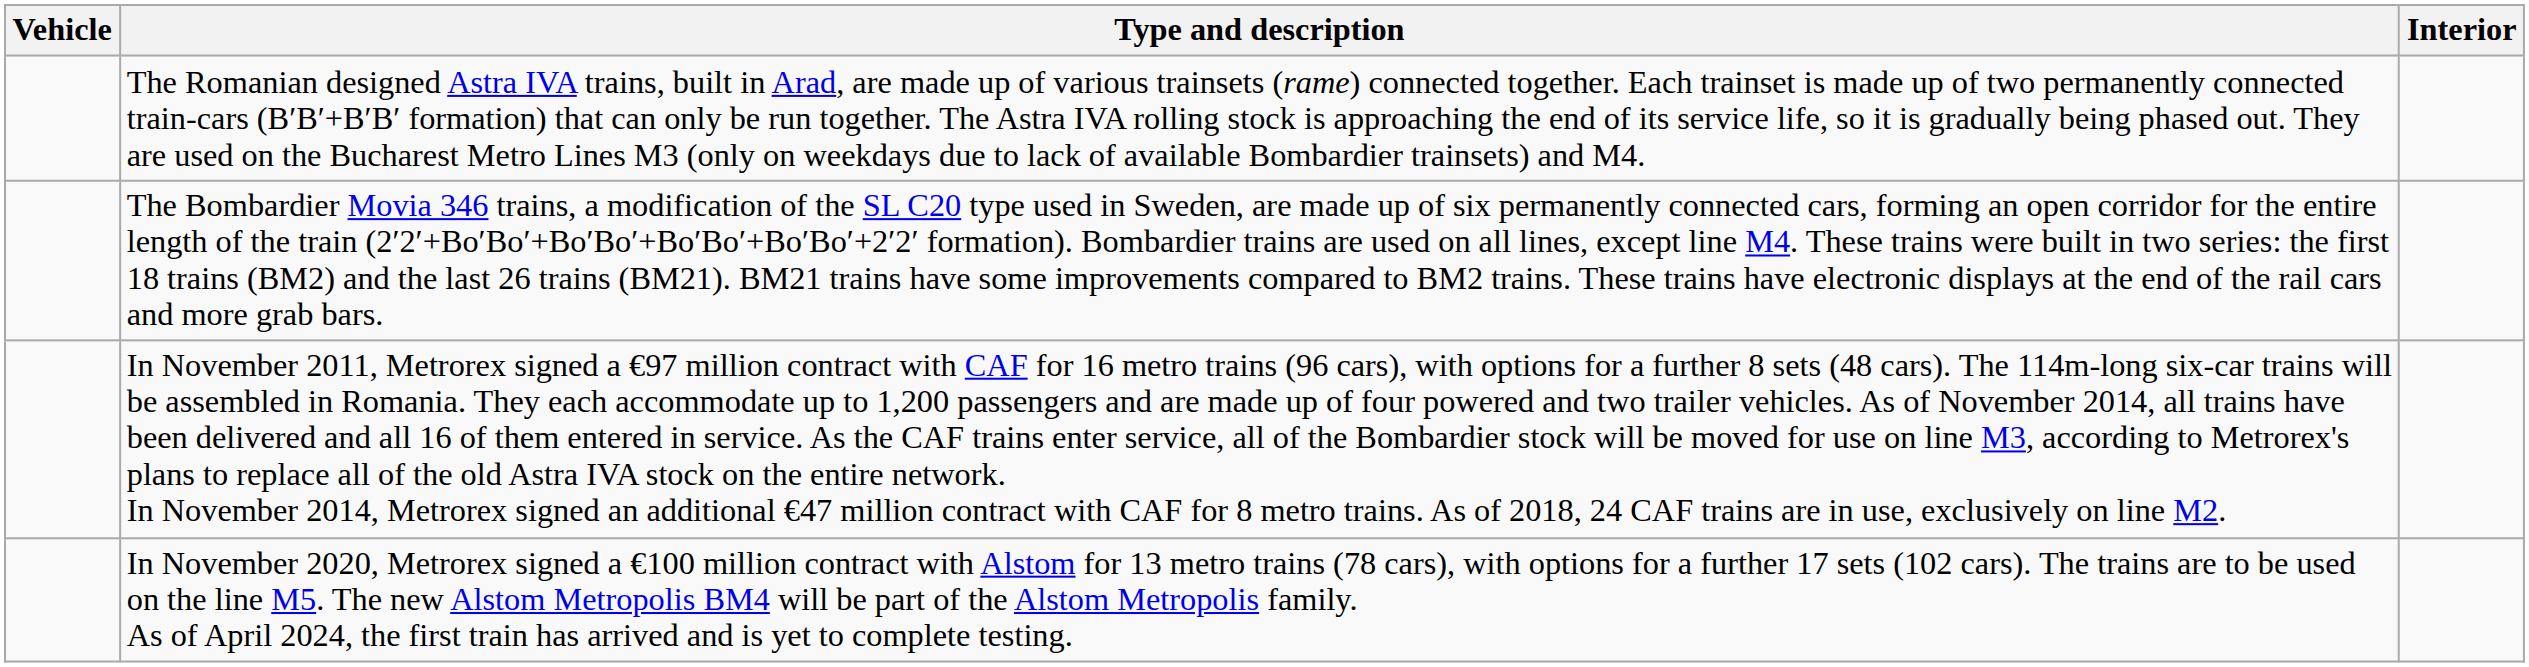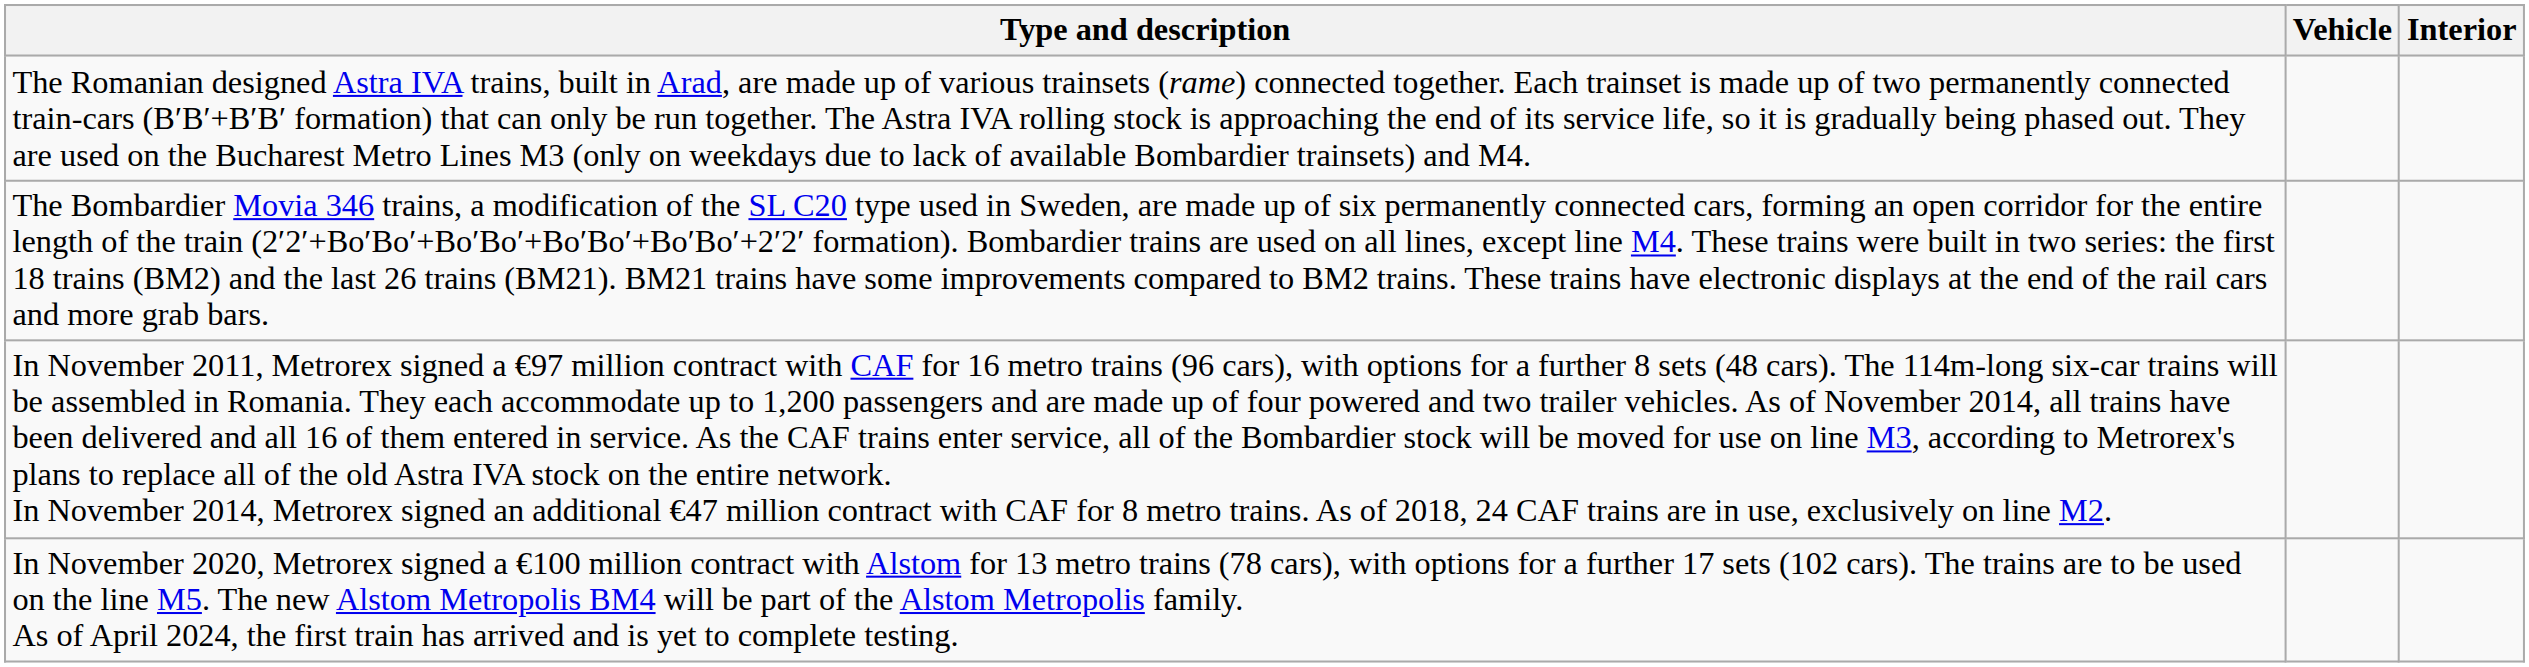columns swapped: Vehicle <-> Type and description
